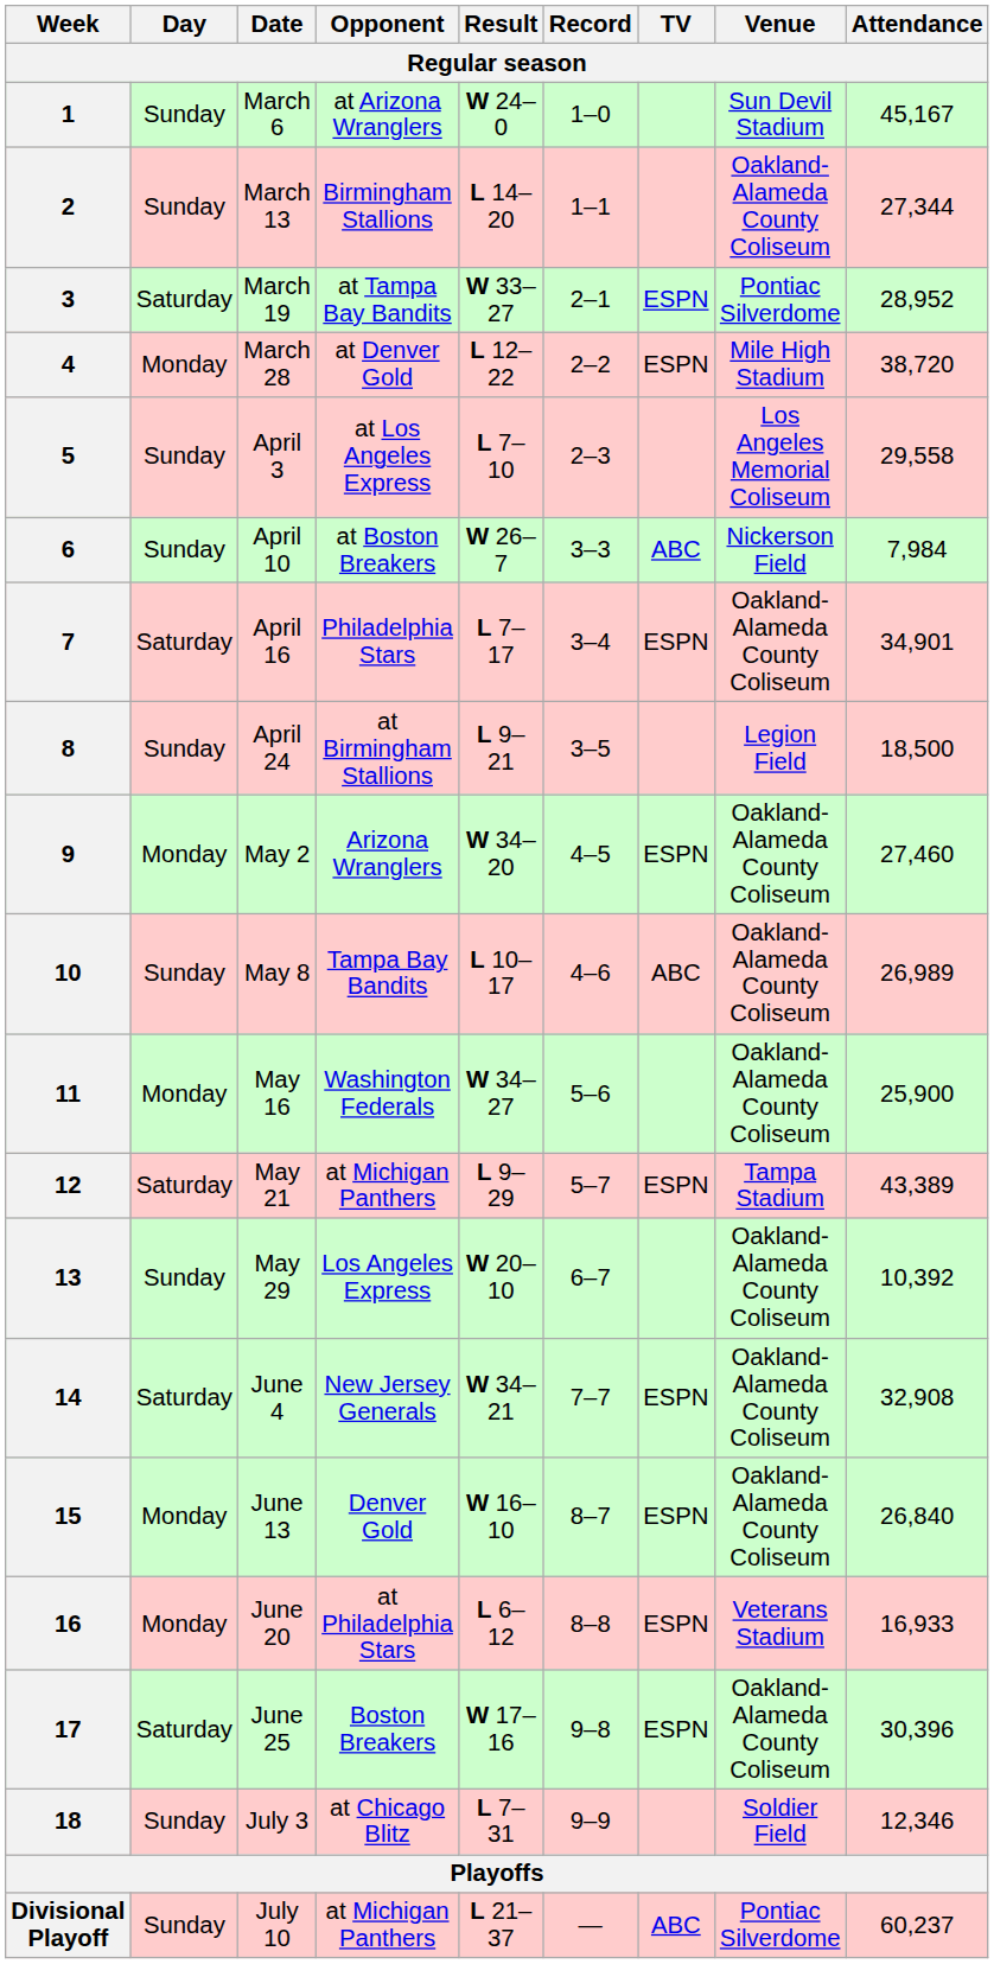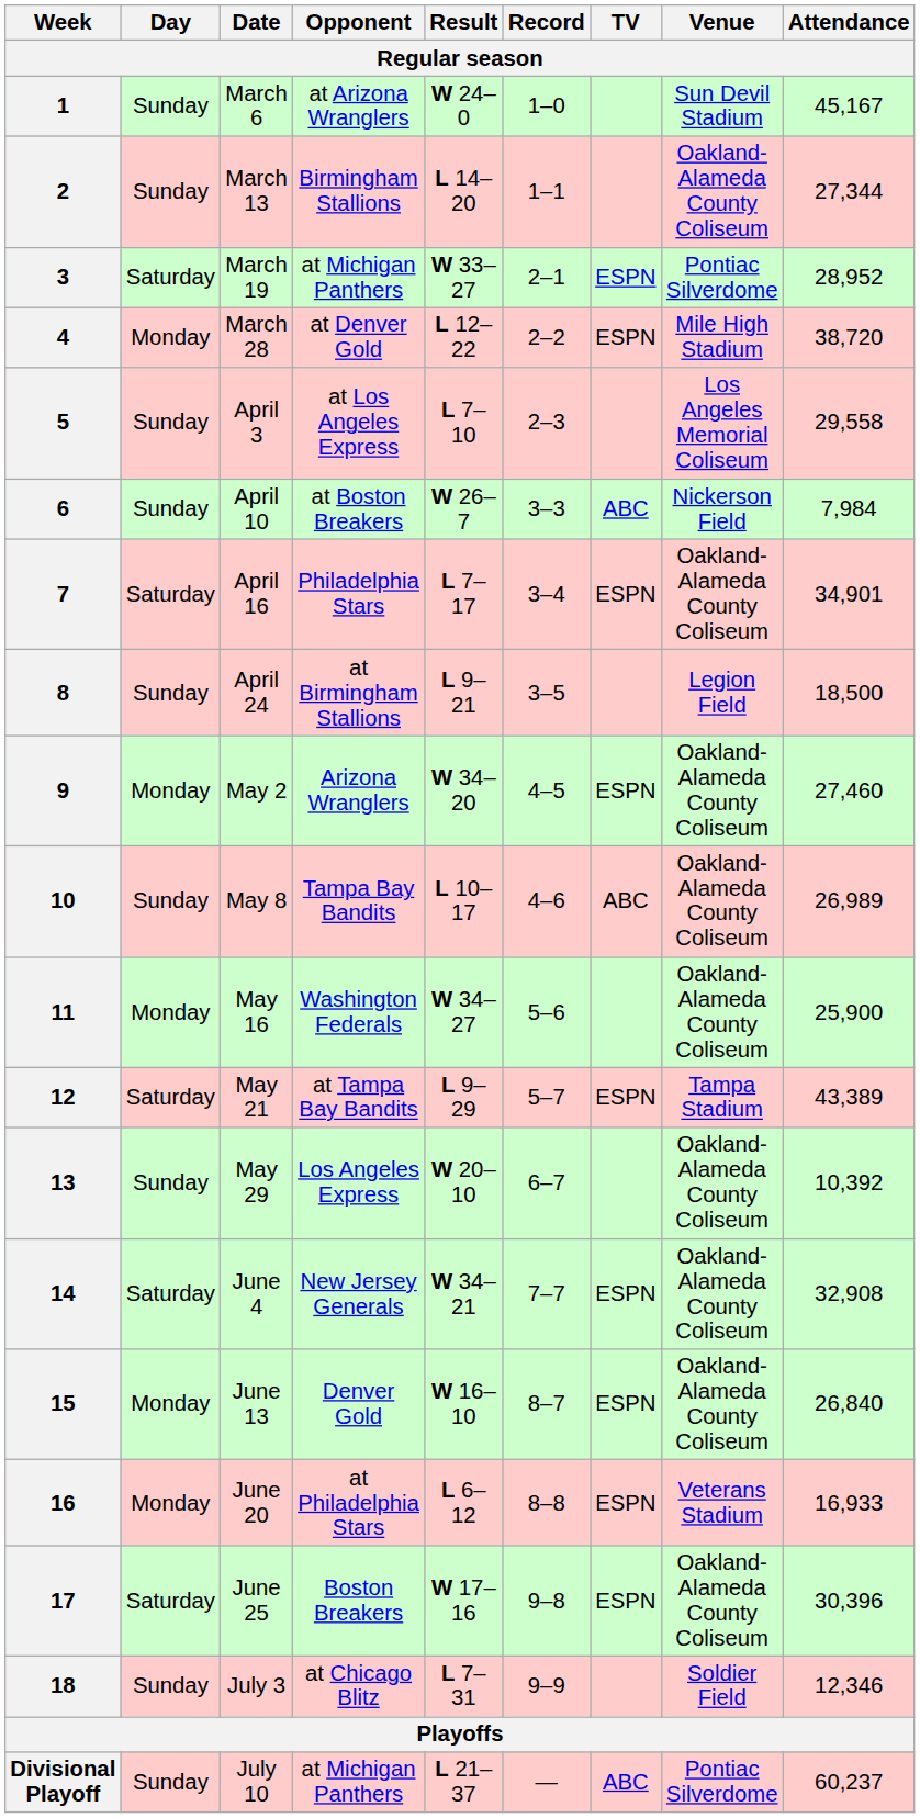3 | Opponent: at Tampa Bay Bandits -> at Michigan Panthers
12 | Opponent: at Michigan Panthers -> at Tampa Bay Bandits
